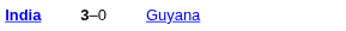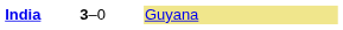India | column 3: no background -> khaki background
